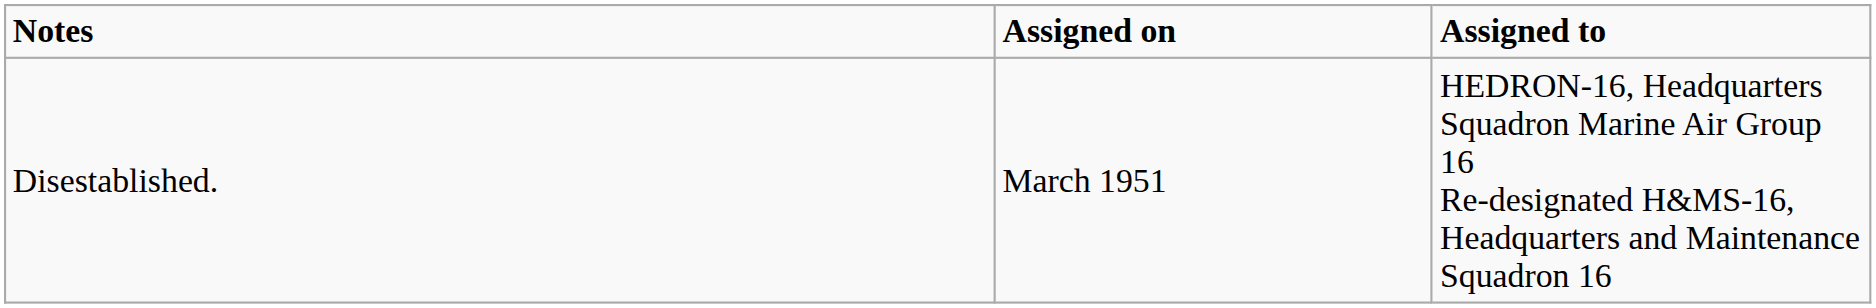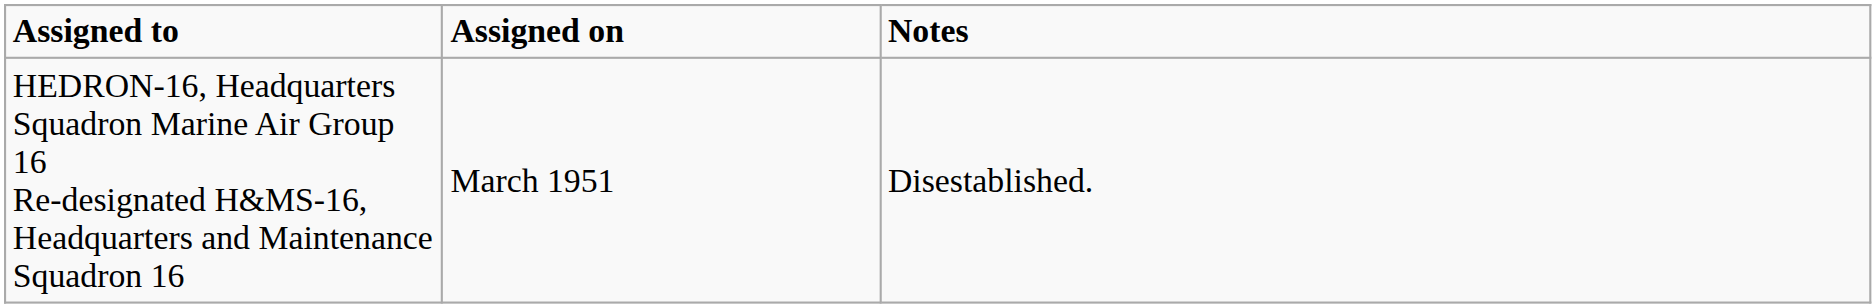columns swapped: Assigned to <-> Notes
